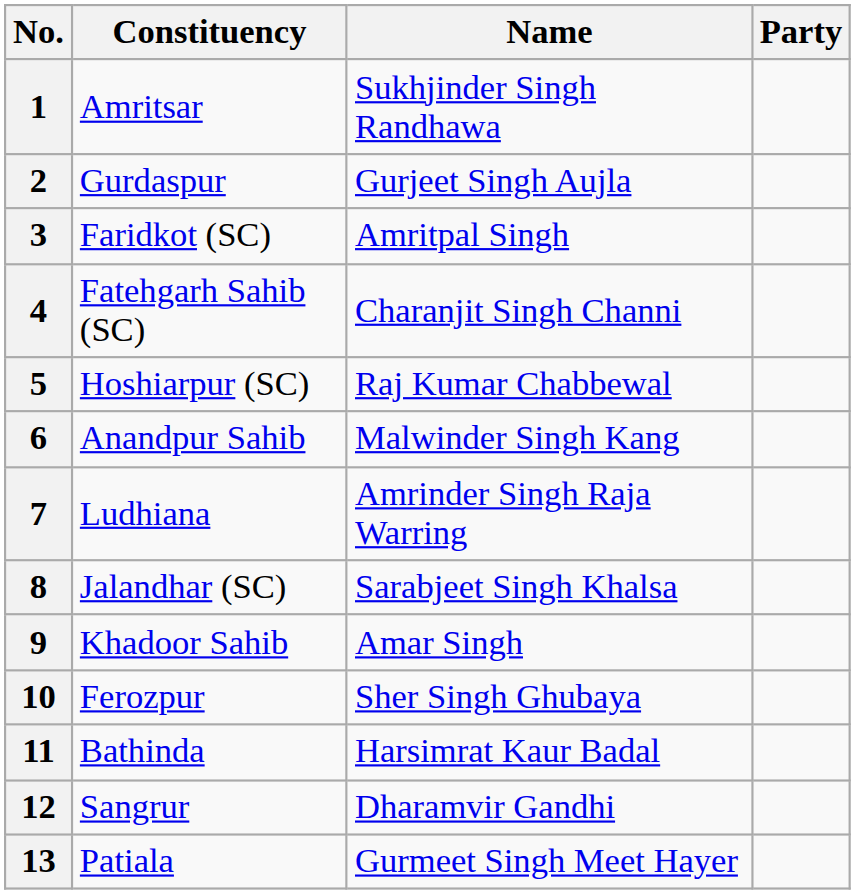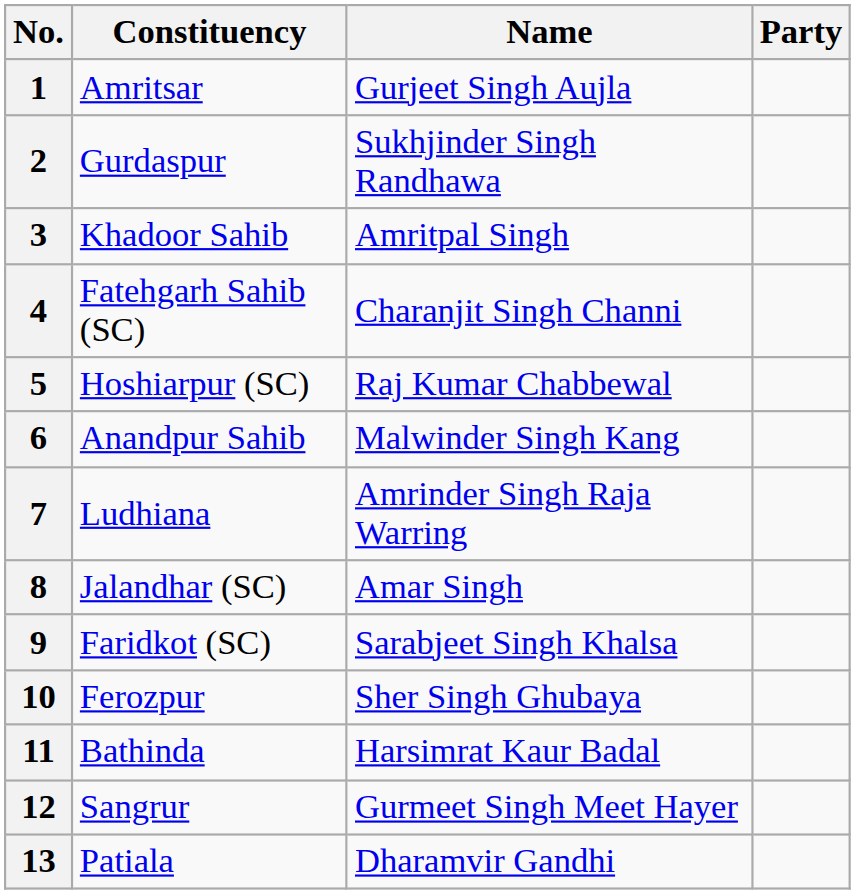1 | Name: Sukhjinder Singh Randhawa -> Gurjeet Singh Aujla
2 | Name: Gurjeet Singh Aujla -> Sukhjinder Singh Randhawa
3 | Constituency: Faridkot (SC) -> Khadoor Sahib
8 | Name: Sarabjeet Singh Khalsa -> Amar Singh
9 | Constituency: Khadoor Sahib -> Faridkot (SC)
9 | Name: Amar Singh -> Sarabjeet Singh Khalsa
12 | Name: Dharamvir Gandhi -> Gurmeet Singh Meet Hayer
13 | Name: Gurmeet Singh Meet Hayer -> Dharamvir Gandhi
